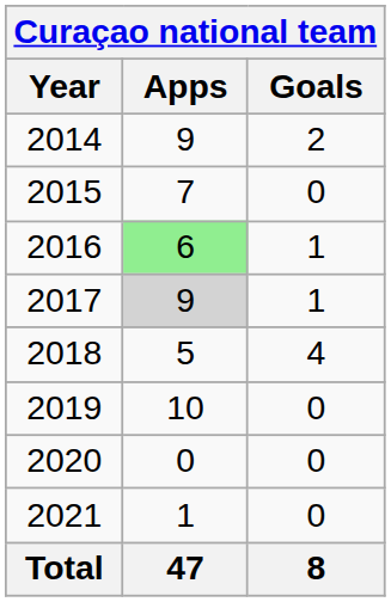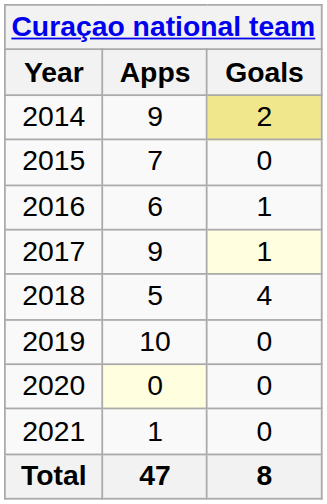2014 | Goals: no background -> khaki background
2016 | Apps: lightgreen background -> no background
2017 | Apps: lightgrey background -> no background
2017 | Goals: no background -> lightyellow background
2020 | Apps: no background -> lightyellow background
